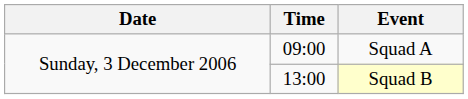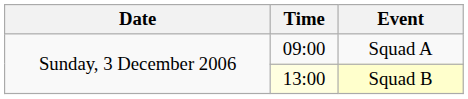Squad B | Time: no background -> lightyellow background
